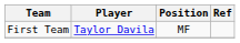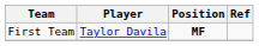First Team | Position: normal -> bold
